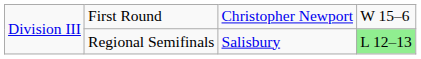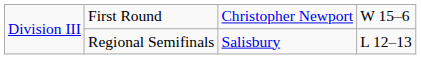Division III / Regional Semifinals | column 4: lightgreen background -> no background
